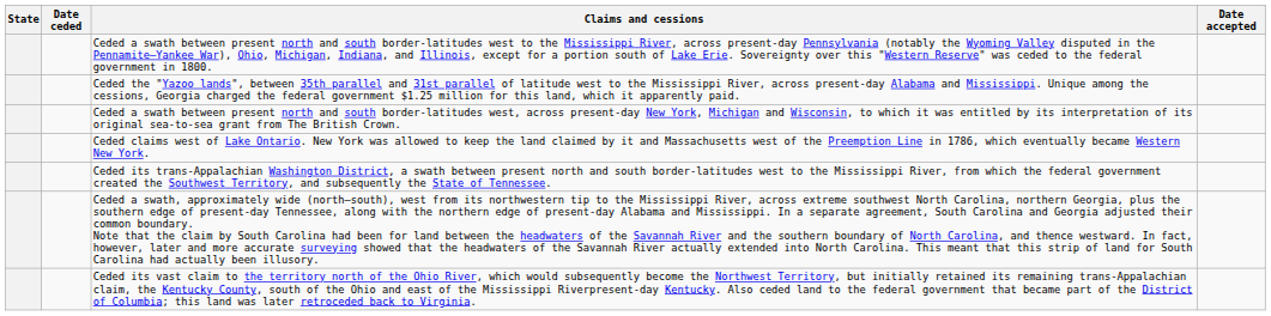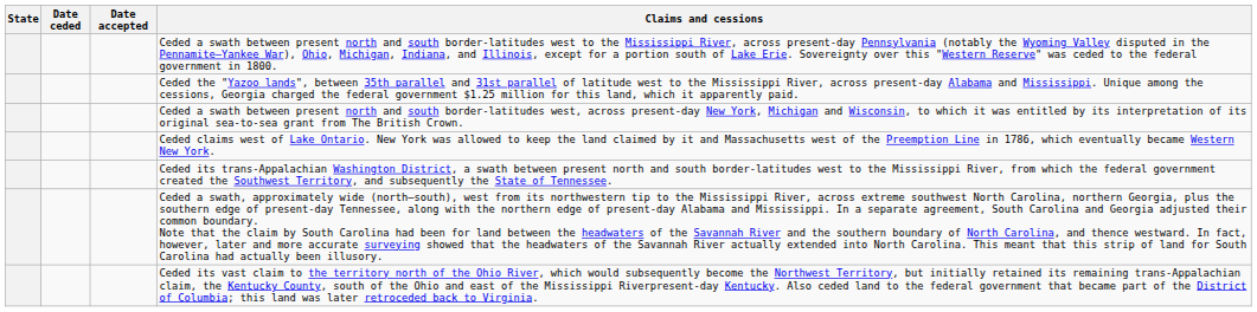columns swapped: Date accepted <-> Claims and cessions
